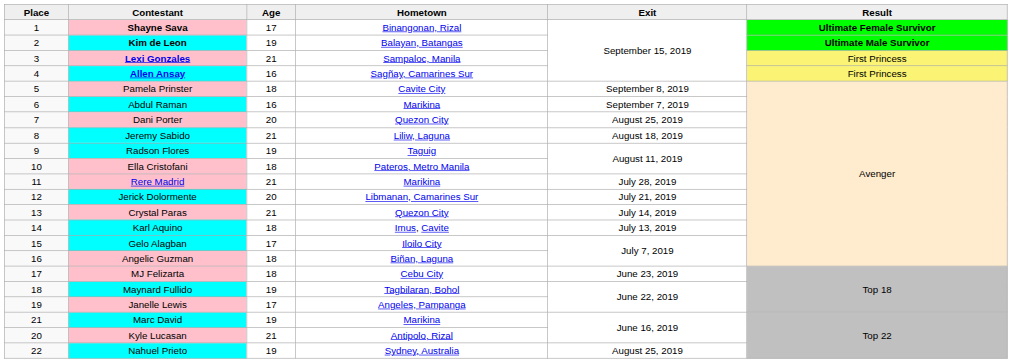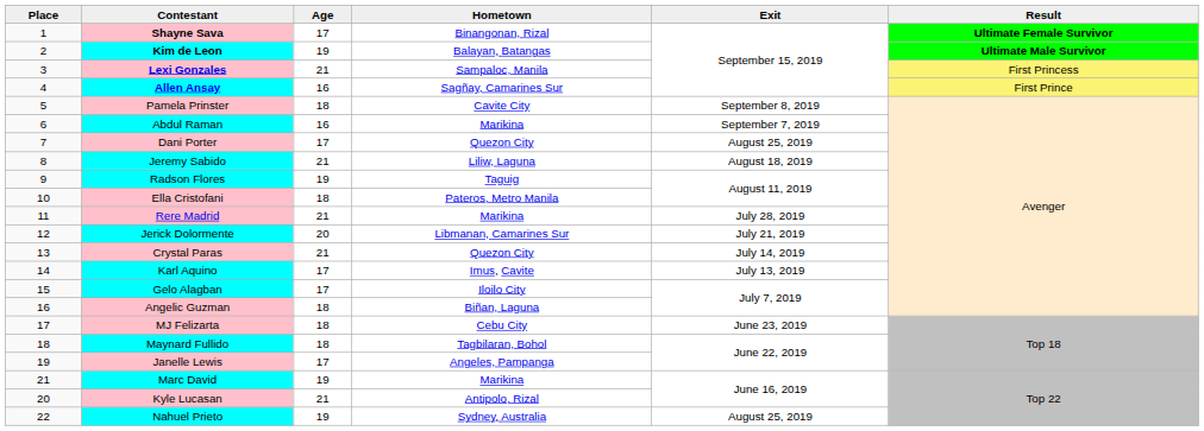Allen Ansay | Result: First Princess -> First Prince
Dani Porter | Age: 20 -> 17
Karl Aquino | Age: 18 -> 17
Maynard Fullido | Age: 19 -> 18
